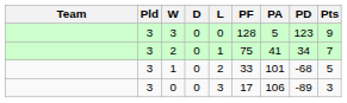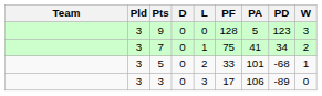columns swapped: W <-> Pts
